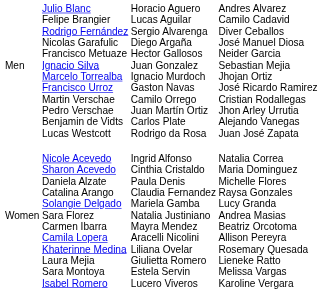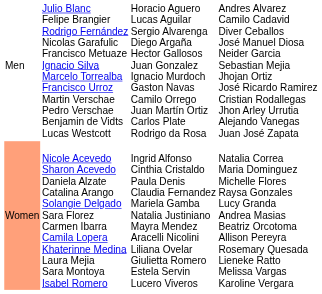Women | column 1: no background -> lightsalmon background
